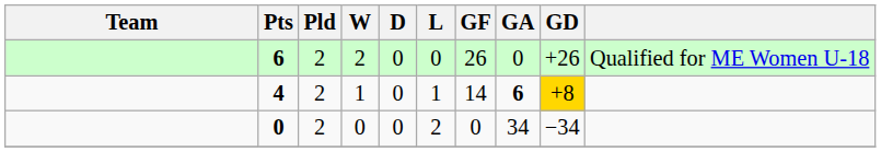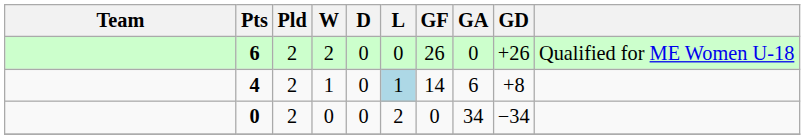4 | L: no background -> lightblue background
4 | GA: bold -> normal
4 | GD: gold background -> no background
